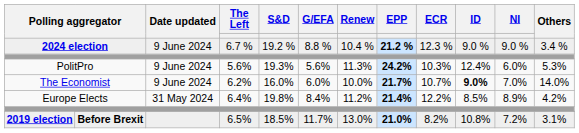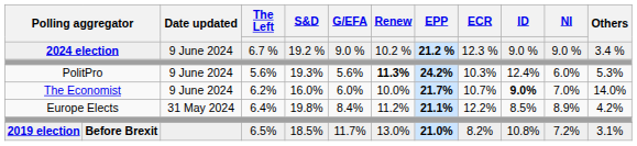2024 election | G/EFA: 8.8 % -> 9.0 %
2024 election | Renew: 10.4 % -> 10.2 %
PolitPro | Renew: normal -> bold
Europe Elects | EPP: 21.4% -> 21.1%
